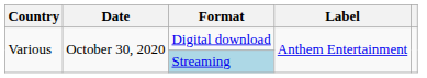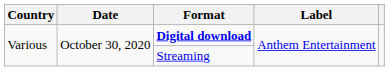Digital download | Format: normal -> bold
Streaming | Format: lightblue background -> no background
